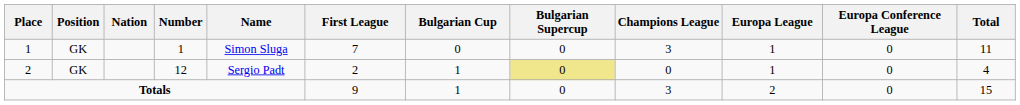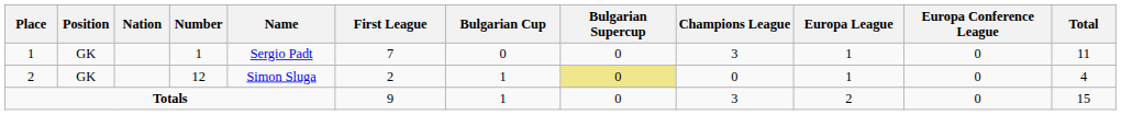row 2 | Name: Simon Sluga -> Sergio Padt
row 3 | Name: Sergio Padt -> Simon Sluga
